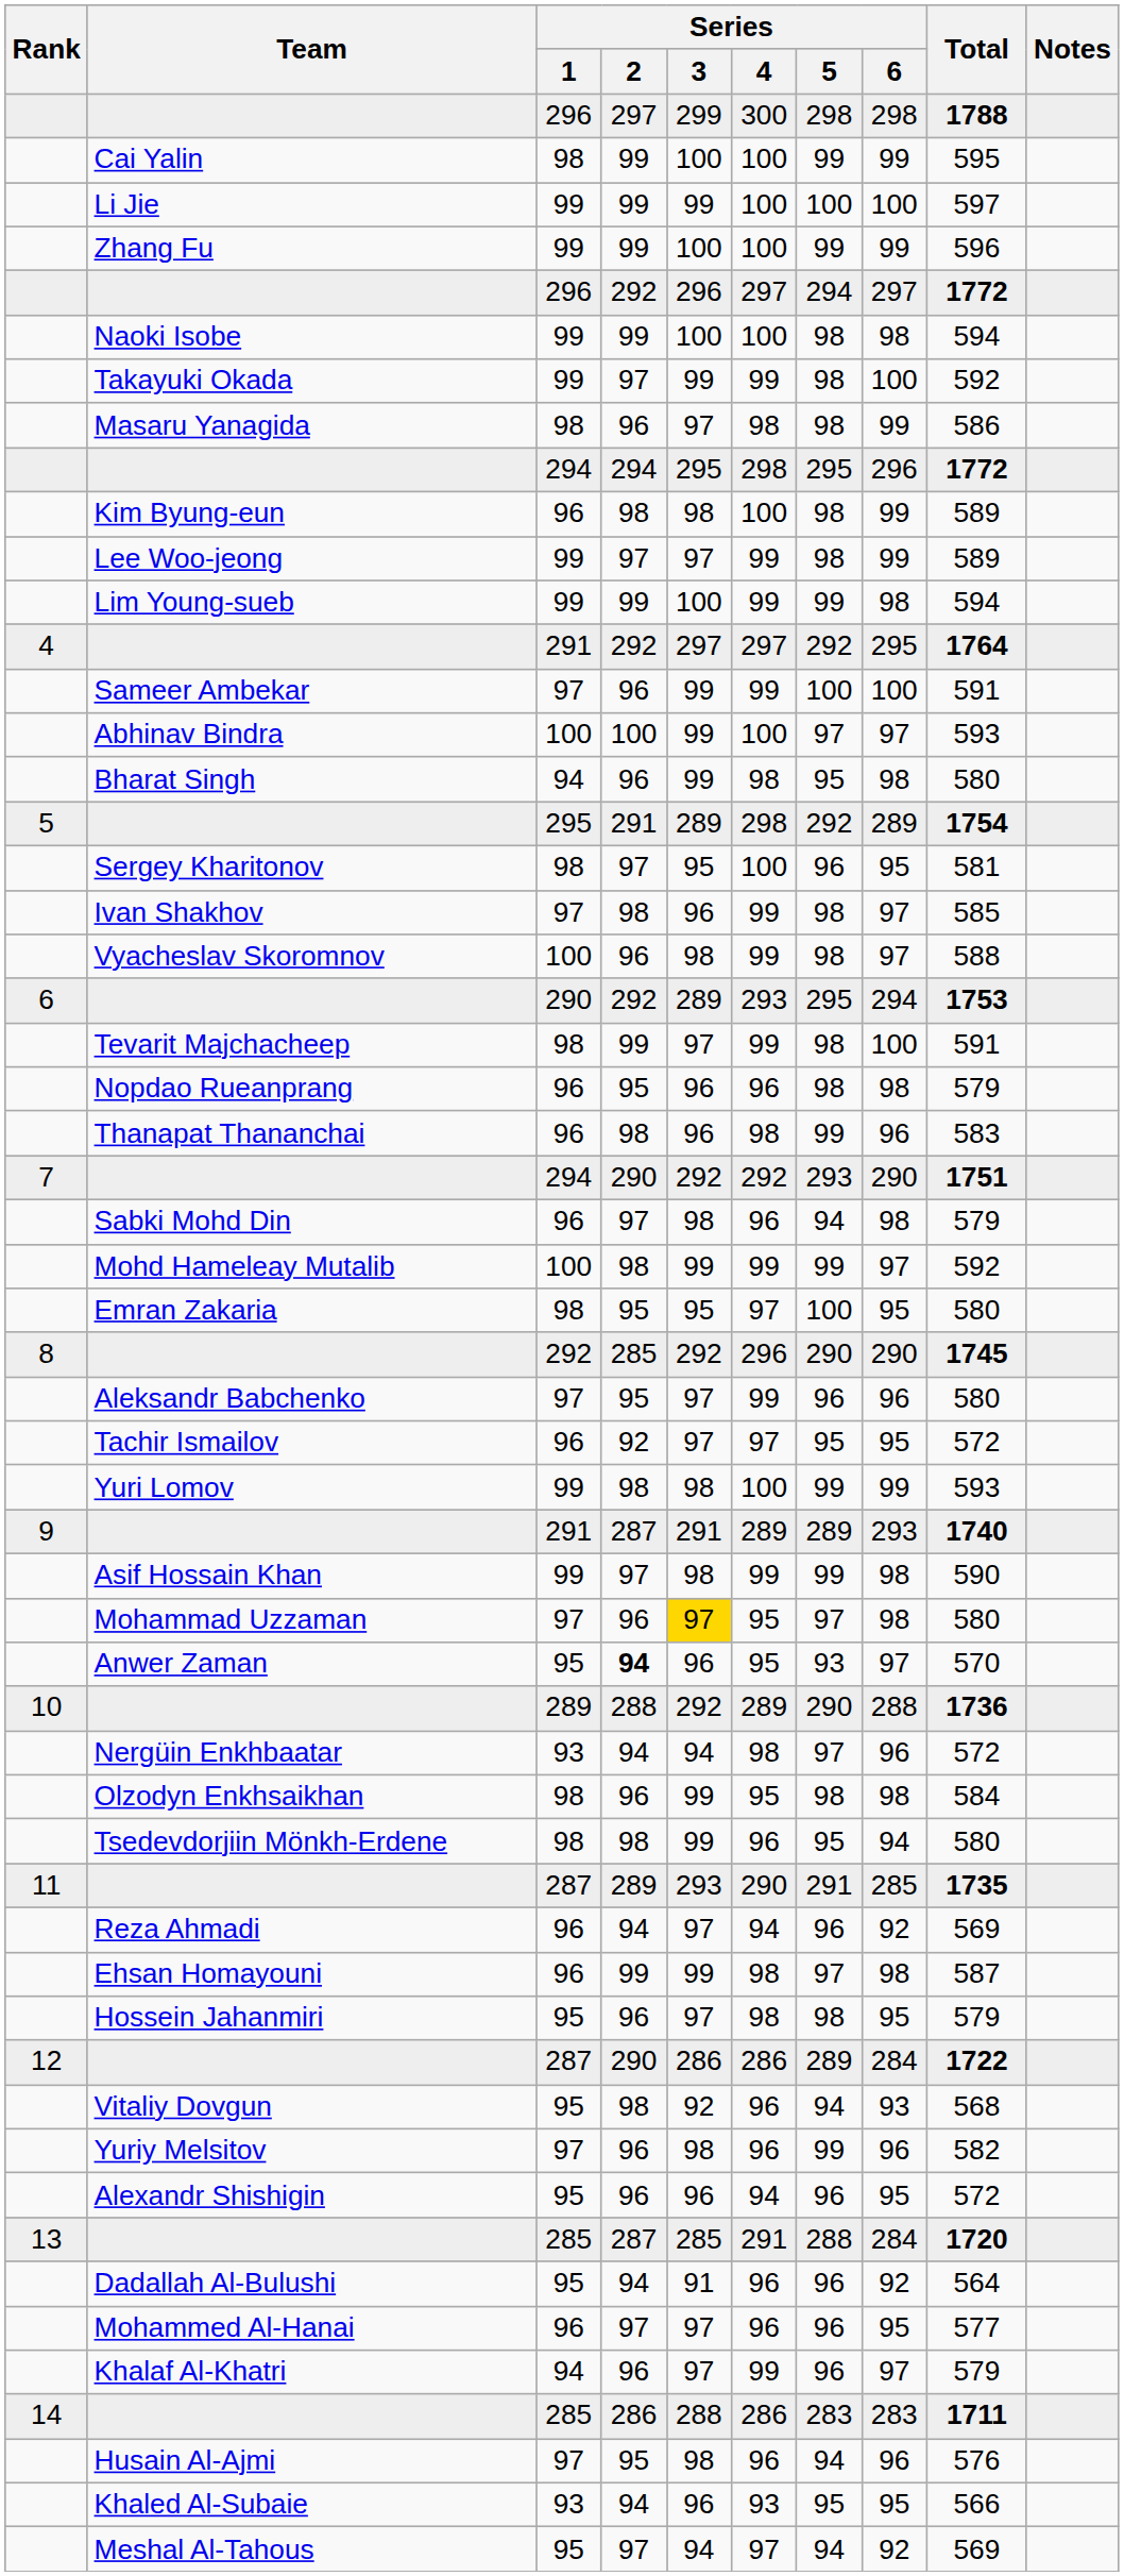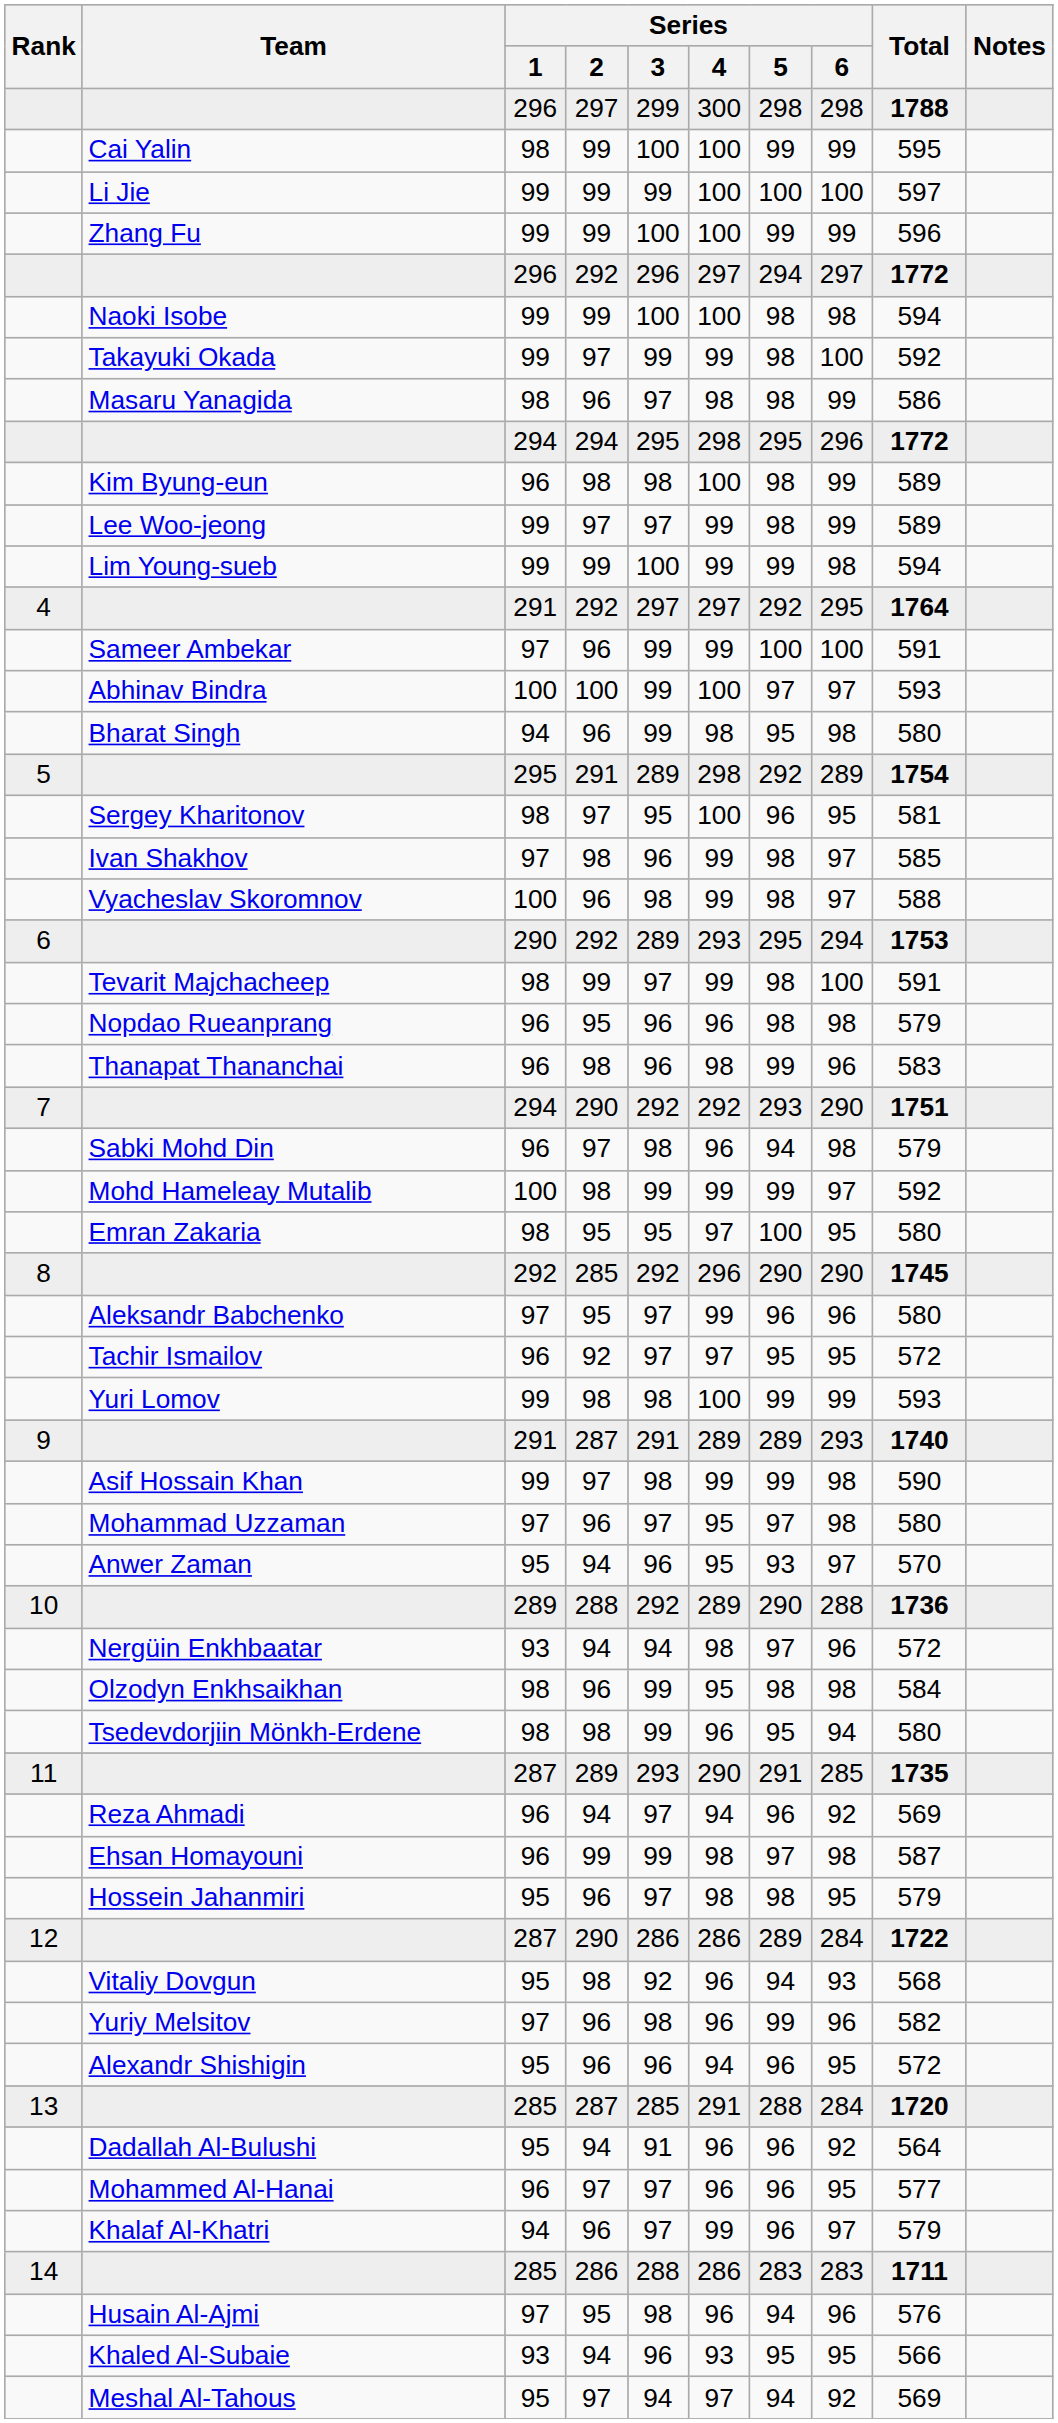Mohammad Uzzaman | Series / 3: gold background -> no background
Anwer Zaman | Series / 2: bold -> normal
